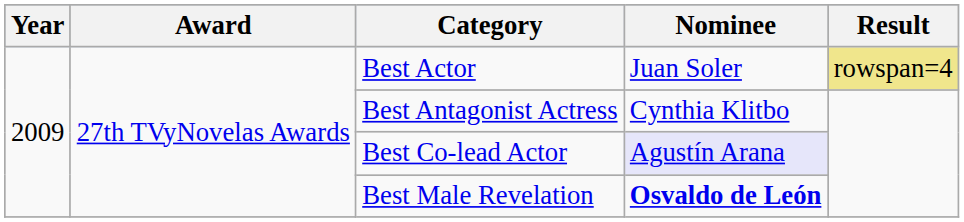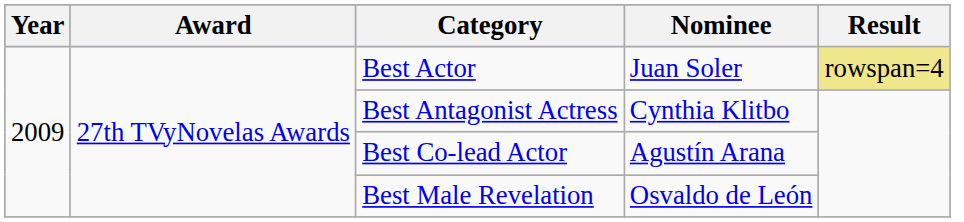Best Co-lead Actor | Nominee: lavender background -> no background
Best Male Revelation | Nominee: bold -> normal
